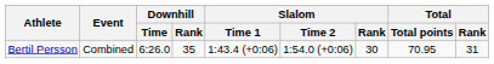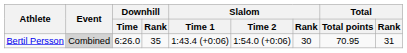row 3 | Event: no background -> lightgrey background
